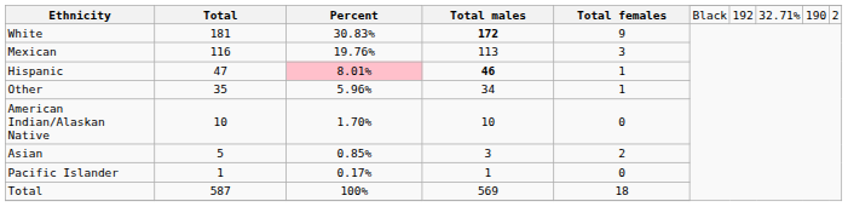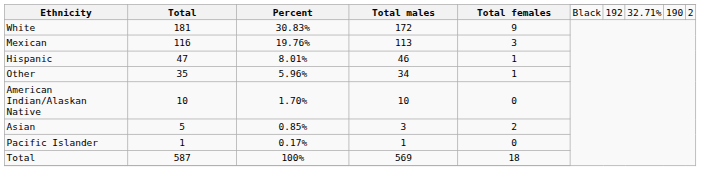White | Total males: bold -> normal
Hispanic | Percent: pink background -> no background
Hispanic | Total males: bold -> normal
